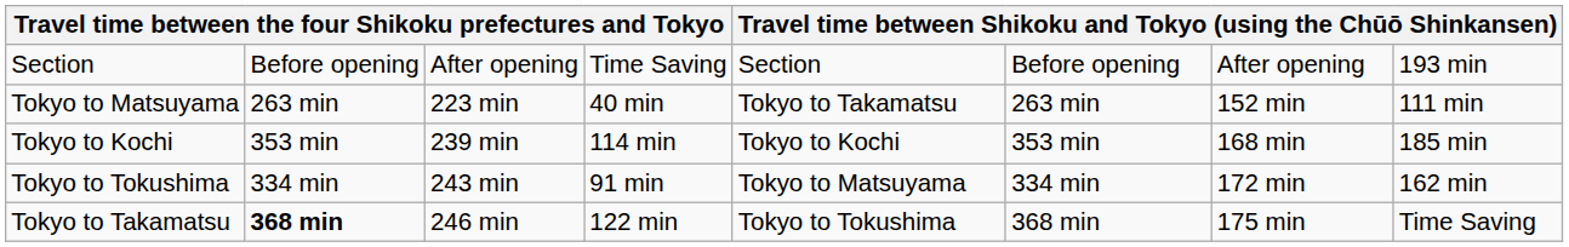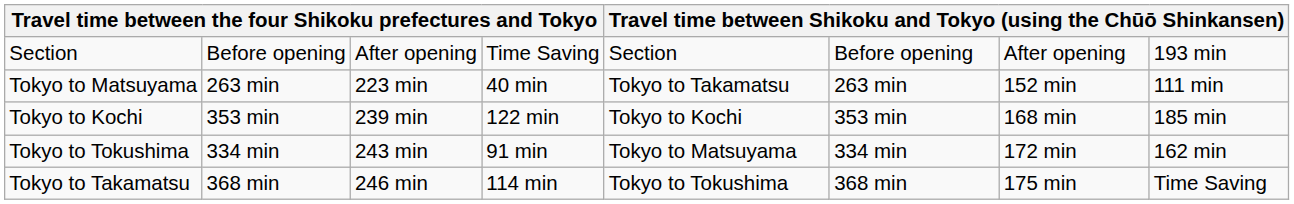row 4 | column 4: 114 min -> 122 min
row 6 | column 2: bold -> normal
row 6 | column 4: 122 min -> 114 min
